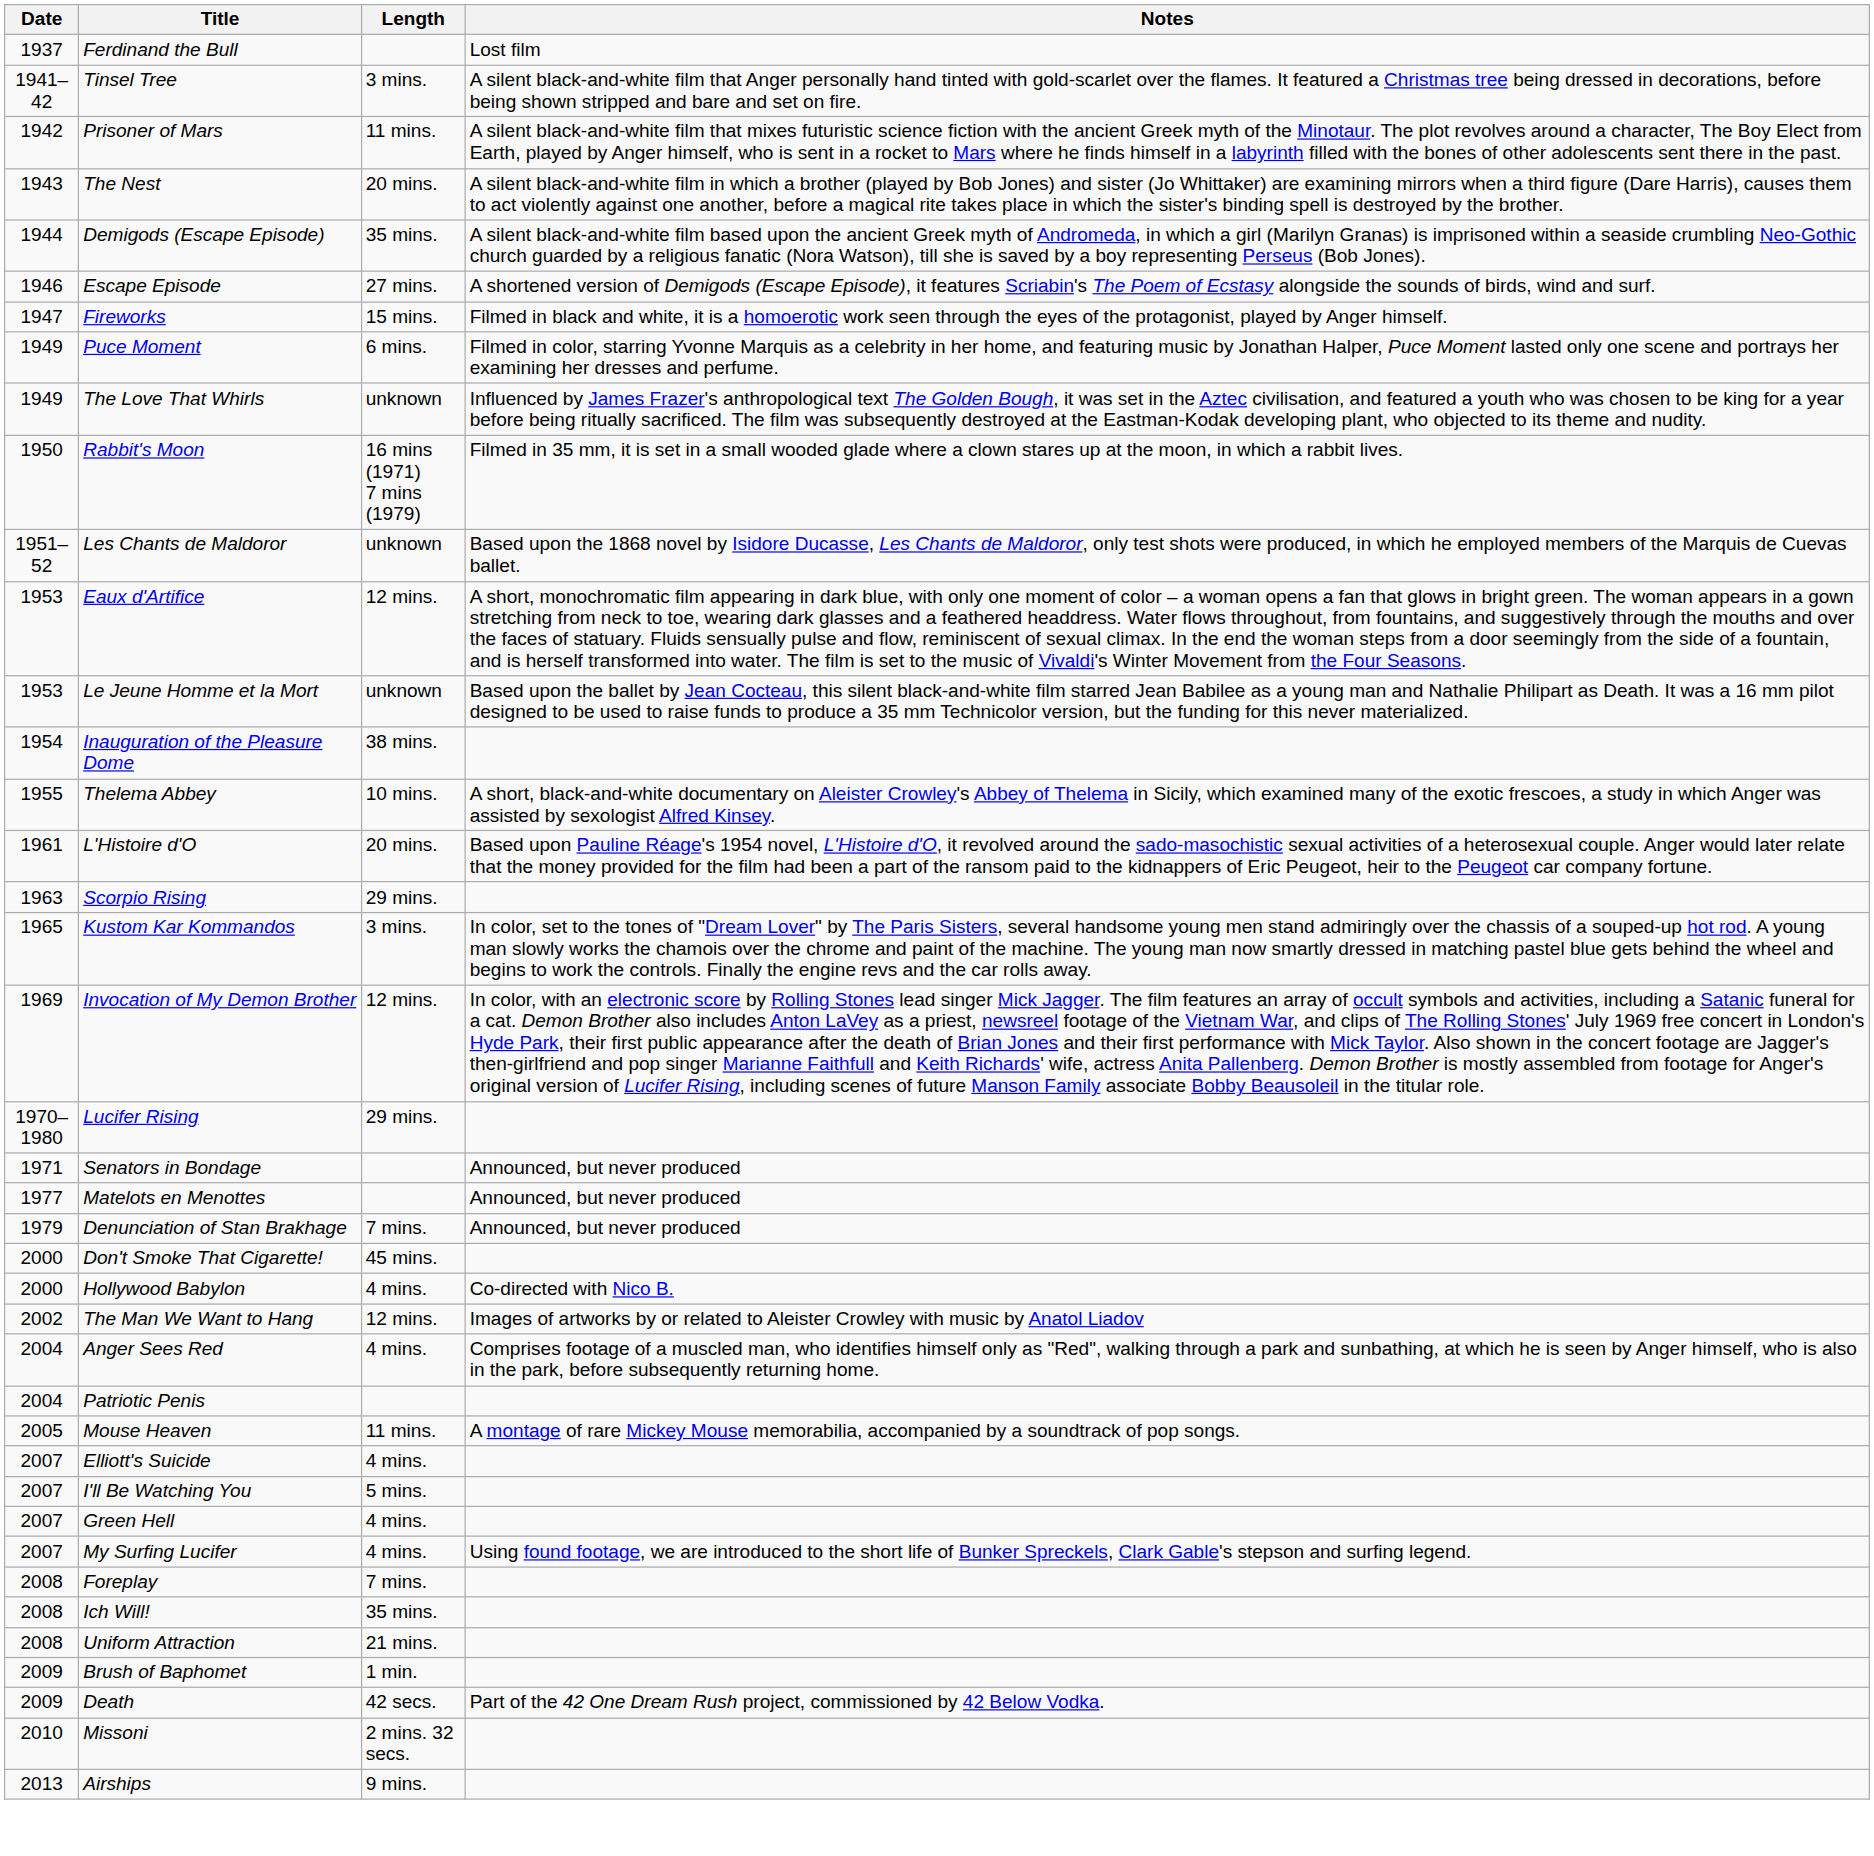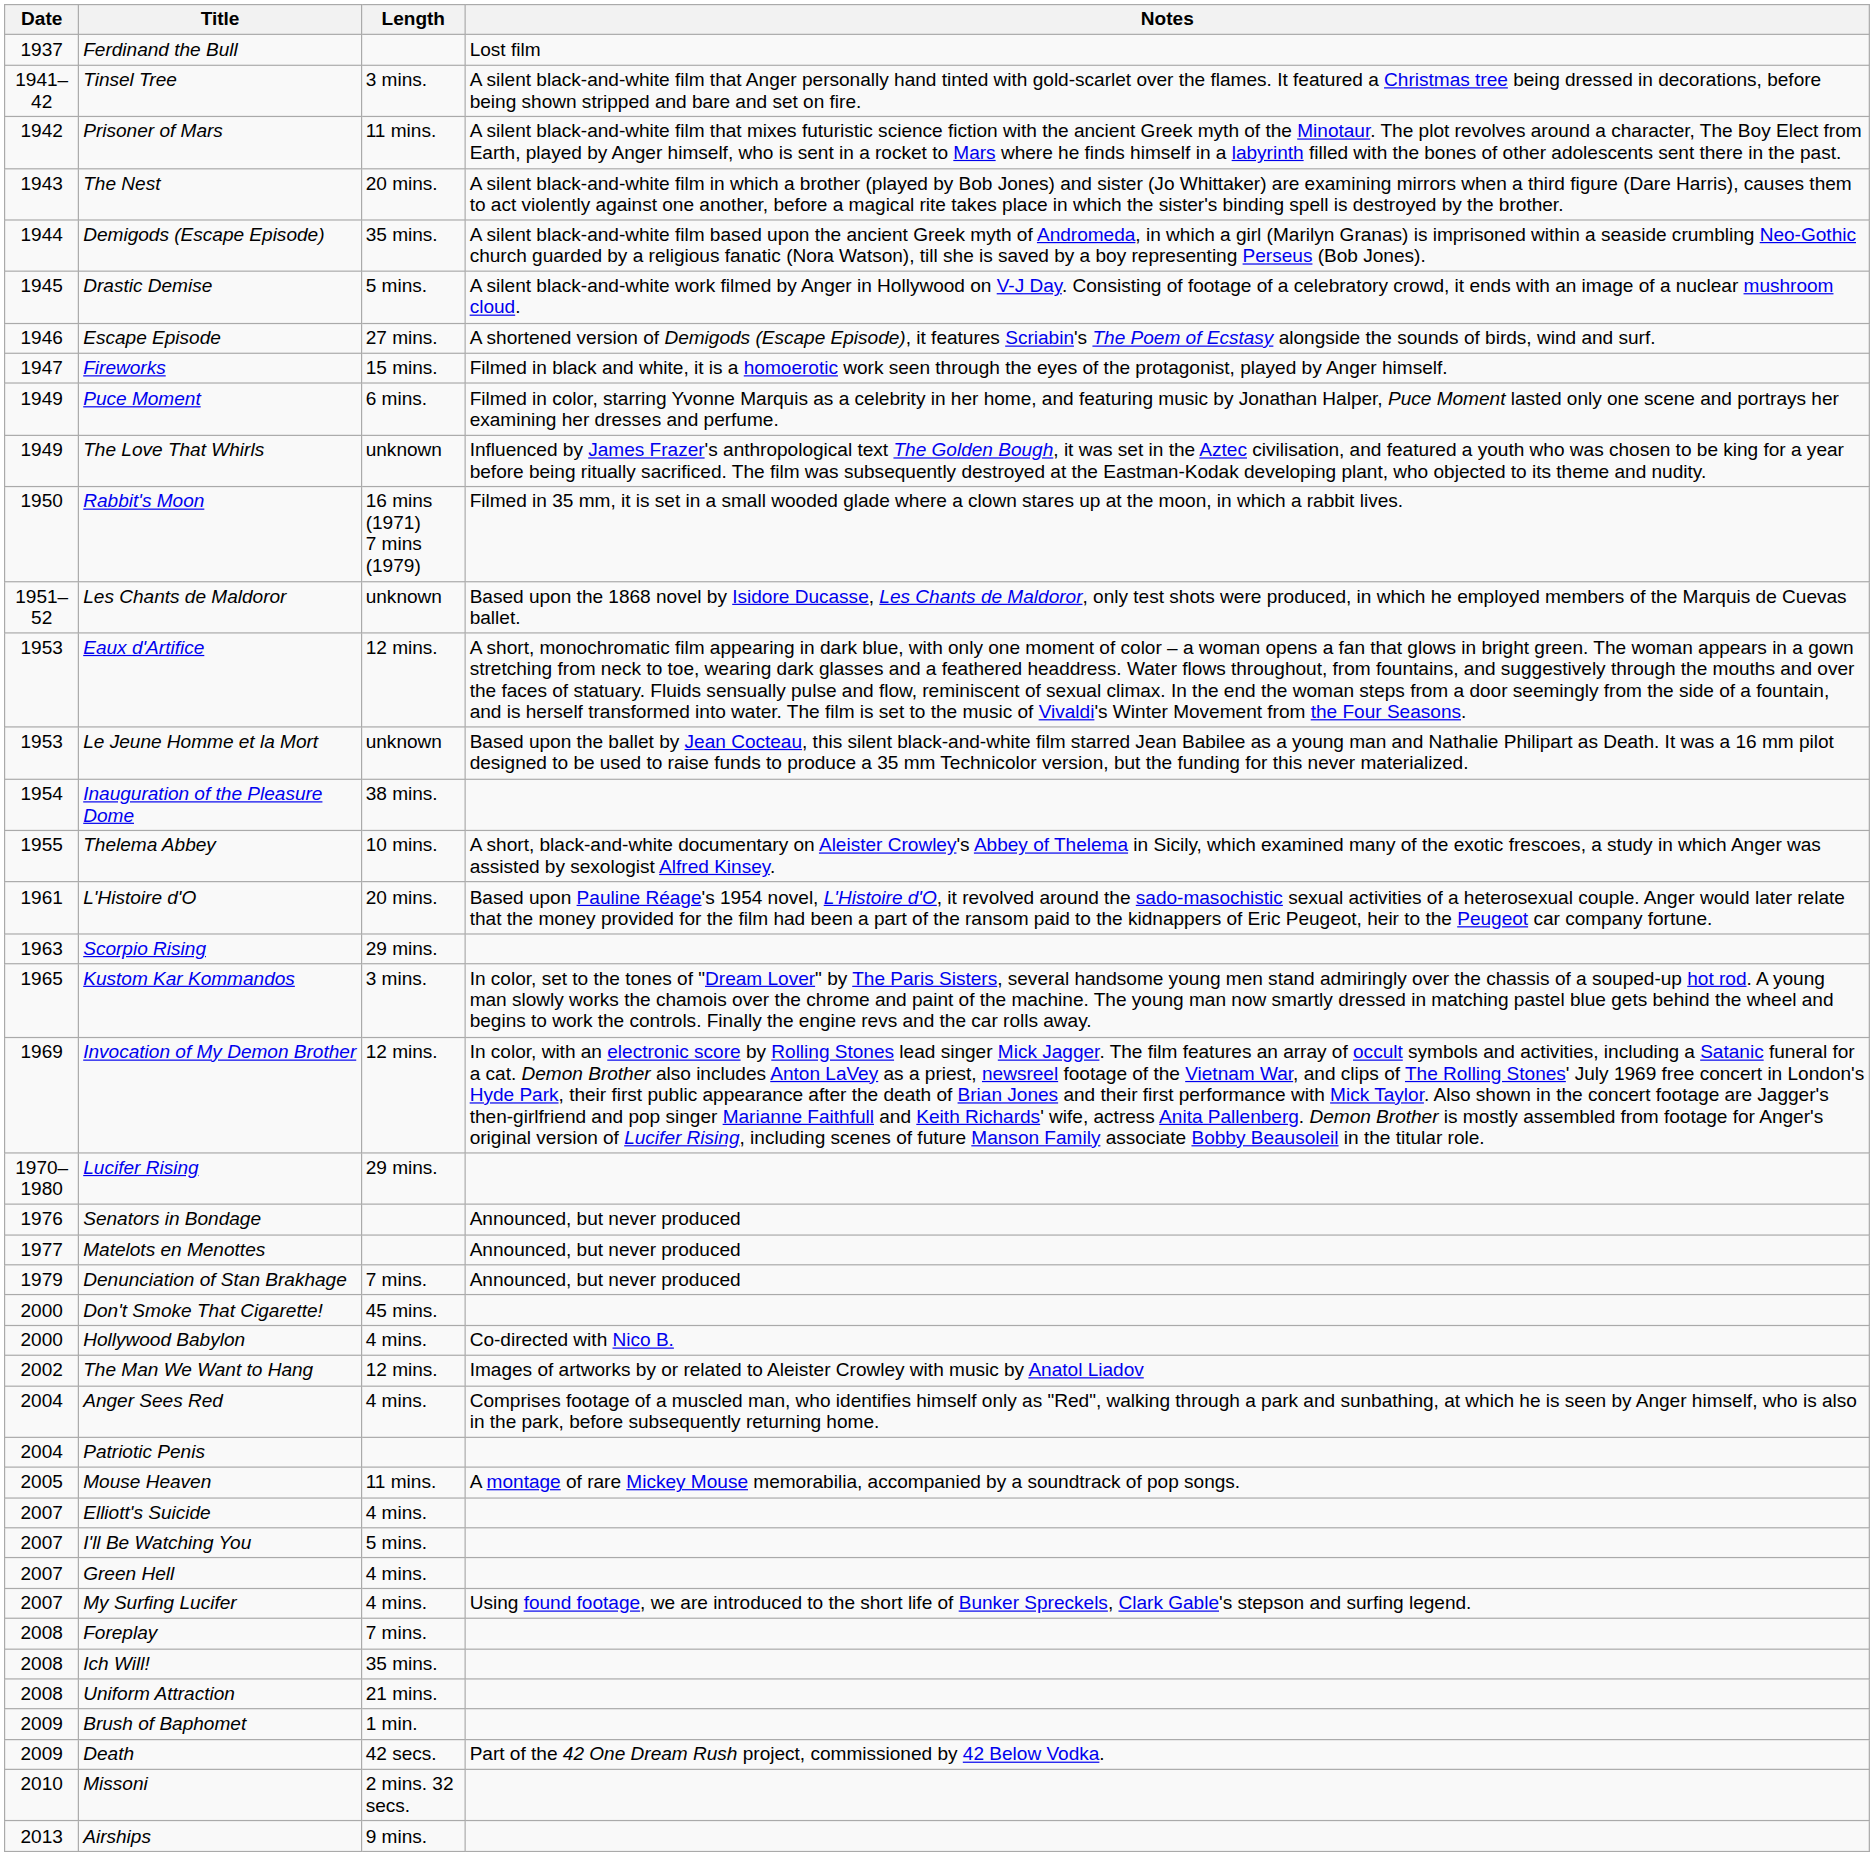+ row: 1945 | Drastic Demise | 5 mins. | A silent black-and-white work filmed by Anger in Hollywood on V-J Day. Consisting of footage of a celebratory crowd, it ends with an image of a nuclear mushroom cloud.
Senators in Bondage | Date: 1971 -> 1976
